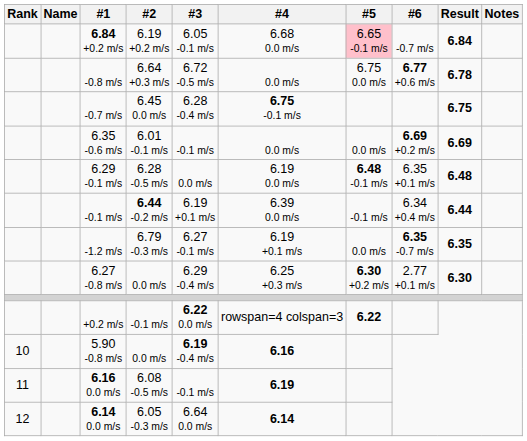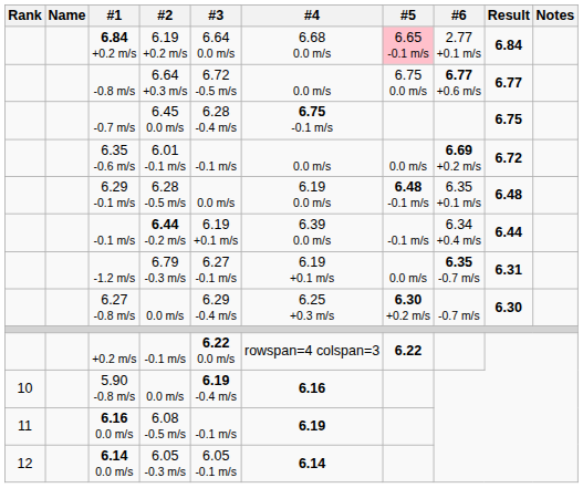6.84 +0.2 m/s | #3: 6.05 -0.1 m/s -> 6.64 0.0 m/s
6.84 +0.2 m/s | #6: -0.7 m/s -> 2.77 +0.1 m/s
-0.8 m/s | Result: 6.78 -> 6.77
6.35 -0.6 m/s | Result: 6.69 -> 6.72
-1.2 m/s | Result: 6.35 -> 6.31
6.27 -0.8 m/s | #6: 2.77 +0.1 m/s -> -0.7 m/s
6.14 0.0 m/s | #3: 6.64 0.0 m/s -> 6.05 -0.1 m/s
